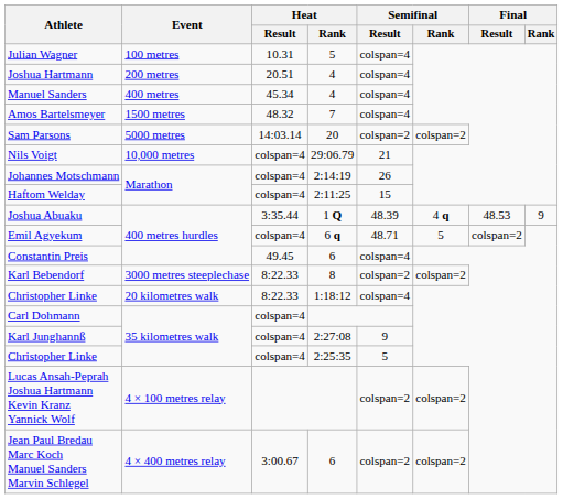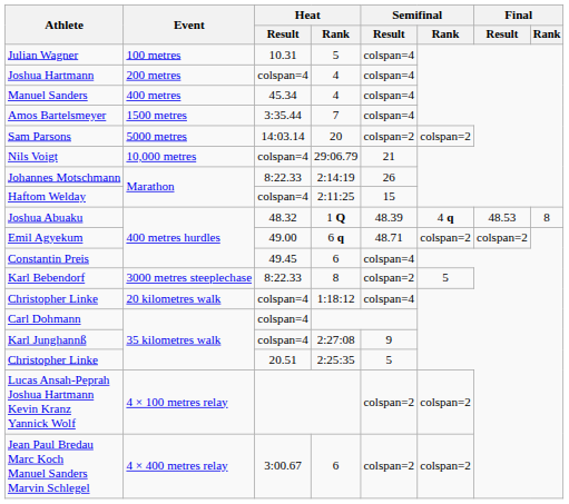Joshua Hartmann | Heat / Result: 20.51 -> colspan=4
Amos Bartelsmeyer | Heat / Result: 48.32 -> 3:35.44
Johannes Motschmann | Heat / Result: colspan=4 -> 8:22.33
Joshua Abuaku | Heat / Result: 3:35.44 -> 48.32
Joshua Abuaku | Final / Rank: 9 -> 8
Emil Agyekum | Heat / Result: colspan=4 -> 49.00
Emil Agyekum | Semifinal / Rank: 5 -> colspan=2
Karl Bebendorf | Semifinal / Rank: colspan=2 -> 5
Christopher Linke / 1:18:12 | Heat / Result: 8:22.33 -> colspan=4
Christopher Linke / 2:25:35 | Heat / Result: colspan=4 -> 20.51
